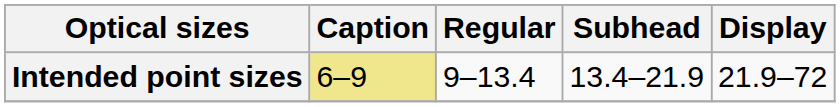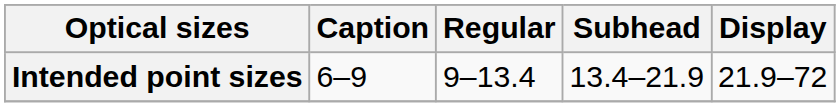Intended point sizes | Caption: khaki background -> no background
